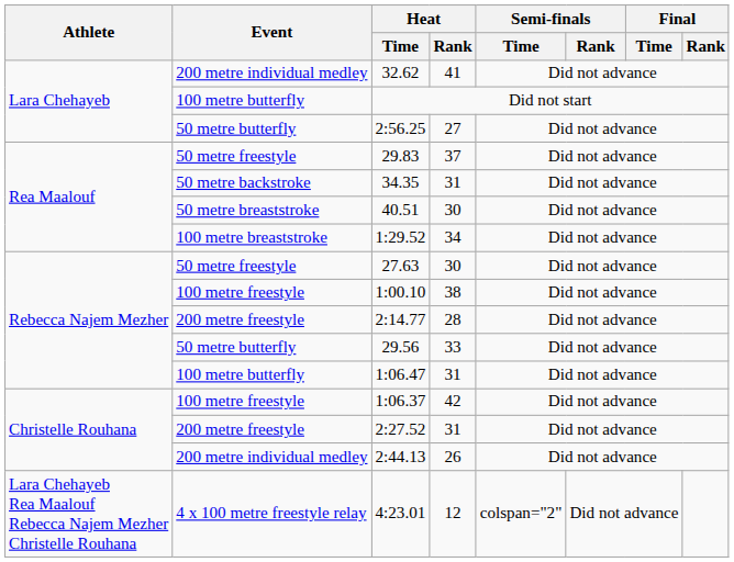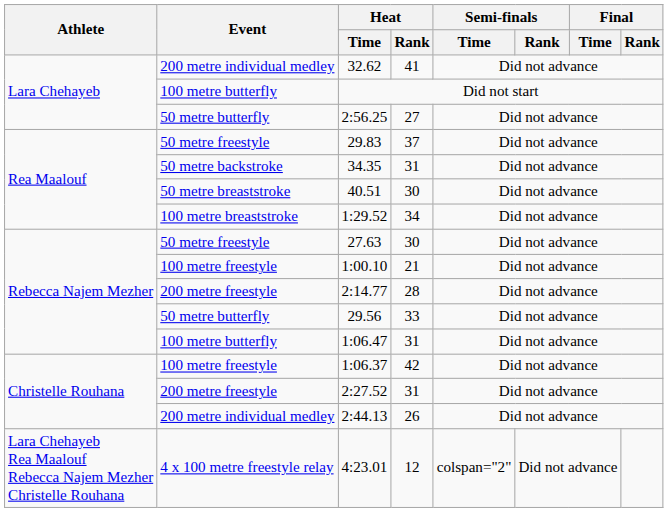1:00.10 | Heat / Rank: 38 -> 21
